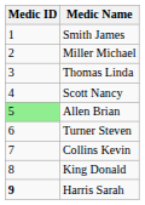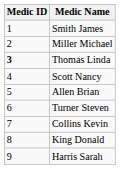Thomas Linda | Medic ID: normal -> bold
Allen Brian | Medic ID: lightgreen background -> no background
Harris Sarah | Medic ID: bold -> normal
